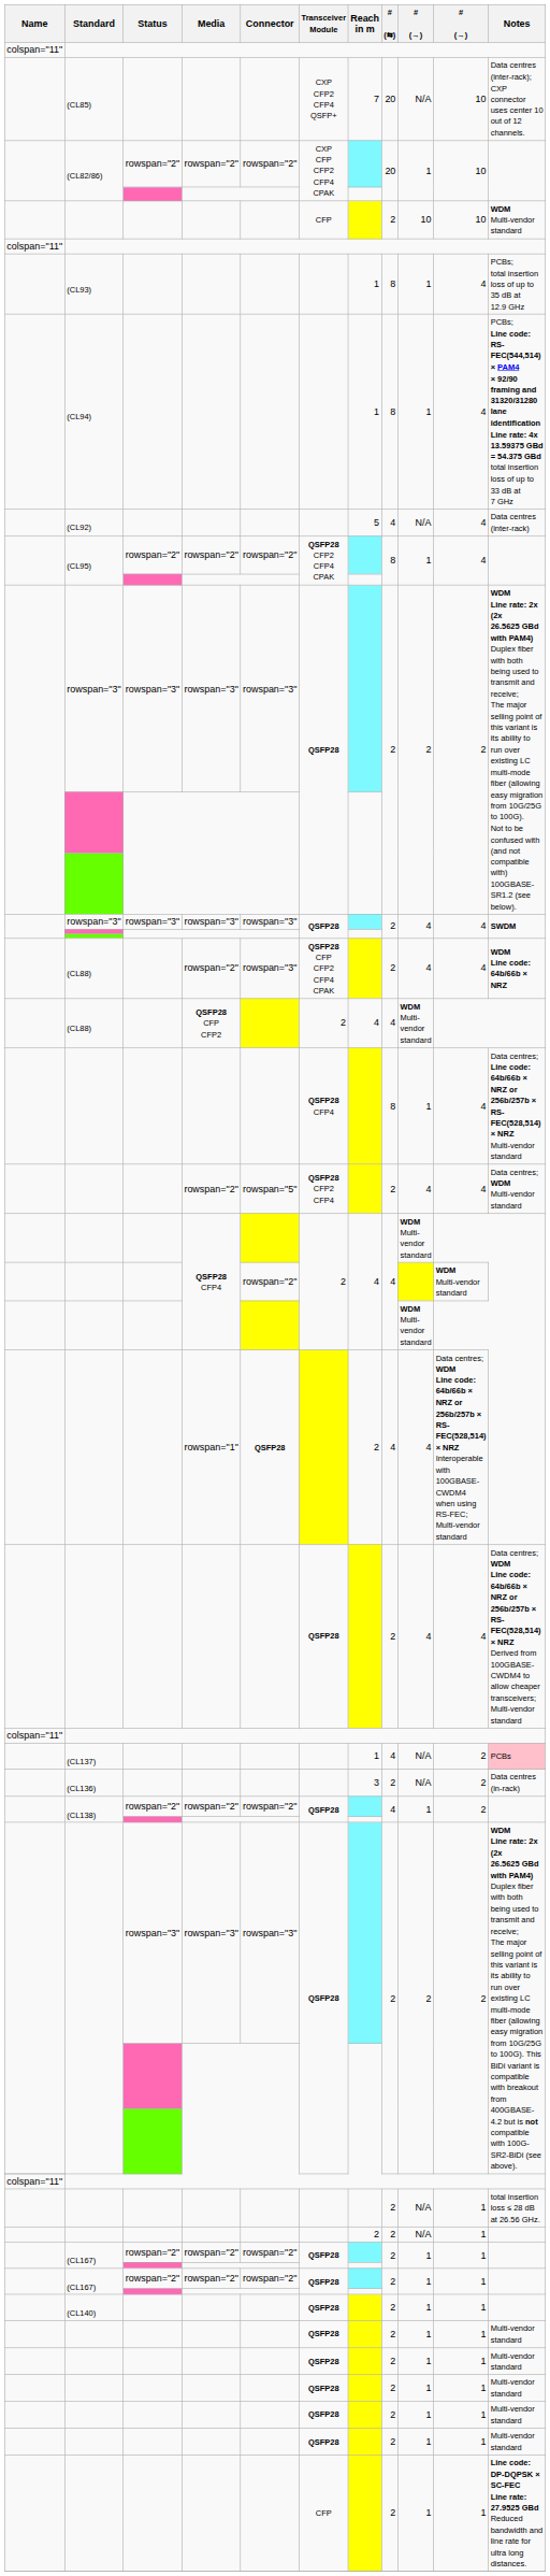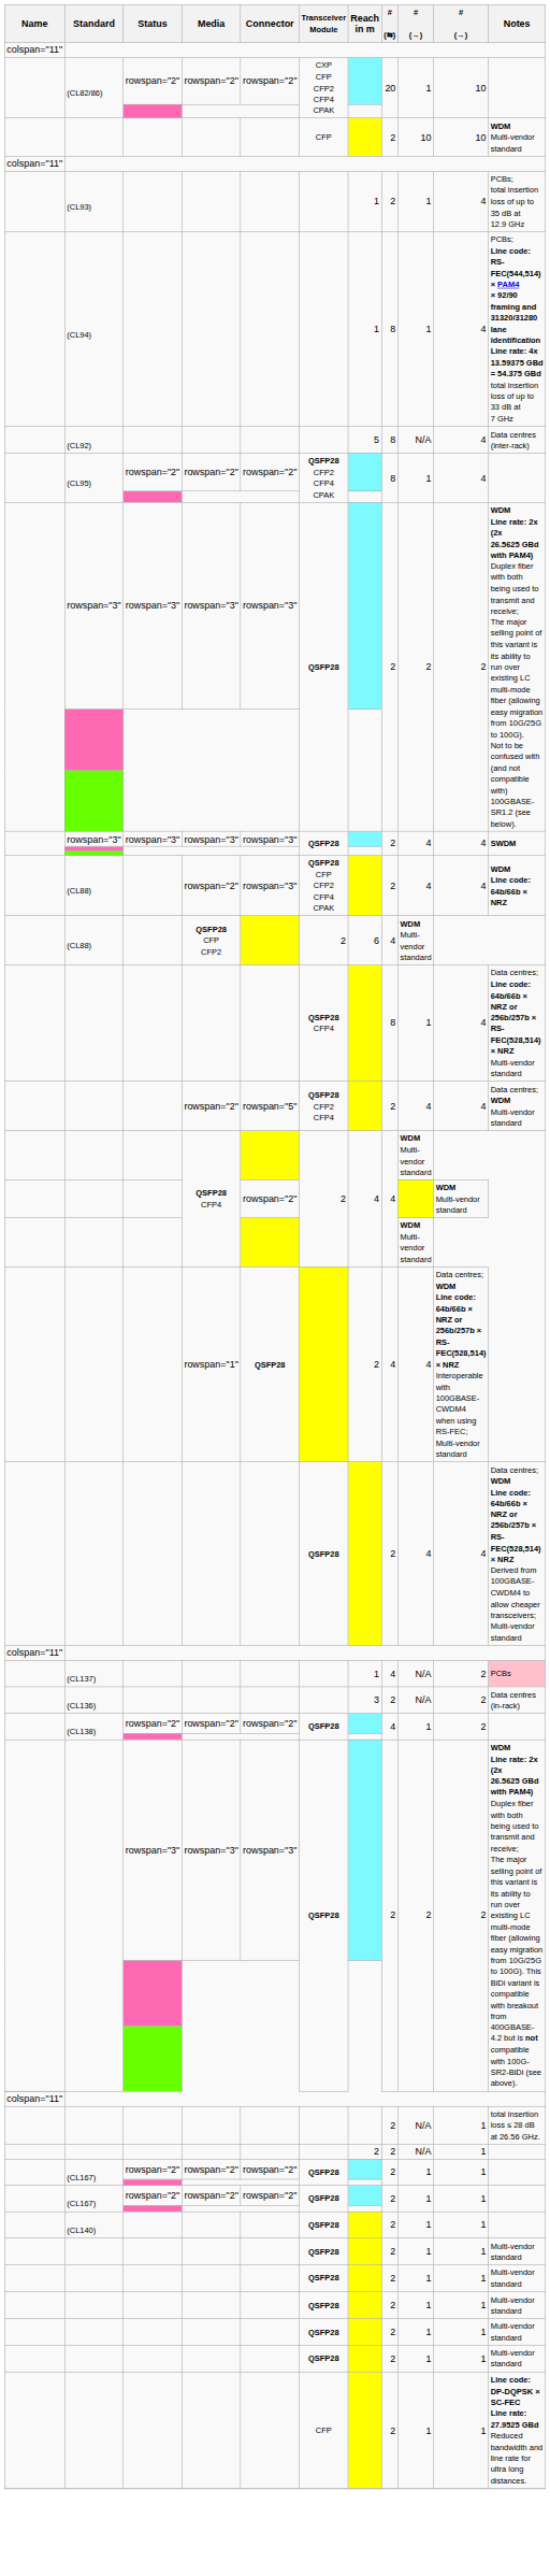- row: (CL85) | CXP CFP2 CFP4 QSFP+ | 7 | 20 | N/A | 10 | Data centres (inter-rack); CXP connector uses center 10 out of 12 channels.
(CL93) | # (⇆): 8 -> 2
(CL92) | # (⇆): 4 -> 8
(CL88) / QSFP28 CFP CFP2 | Reach in m: 4 -> 6
